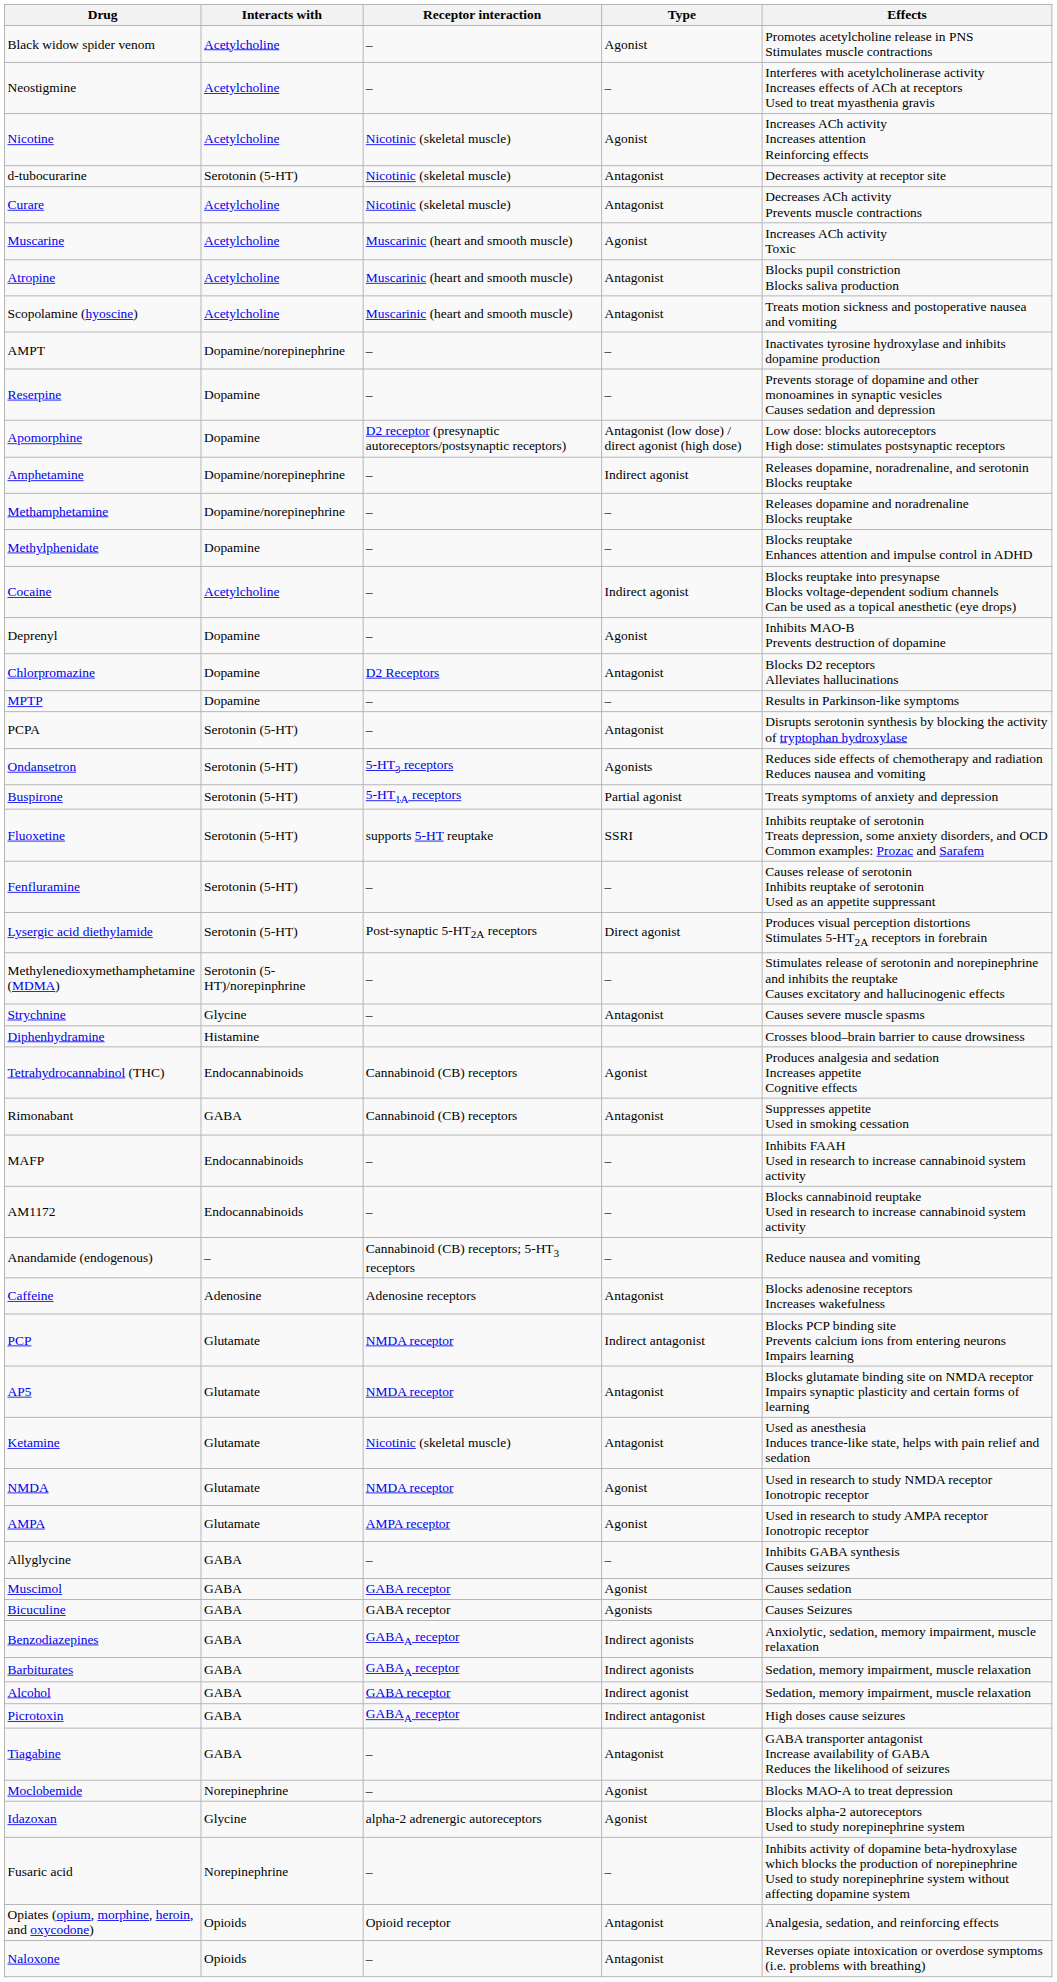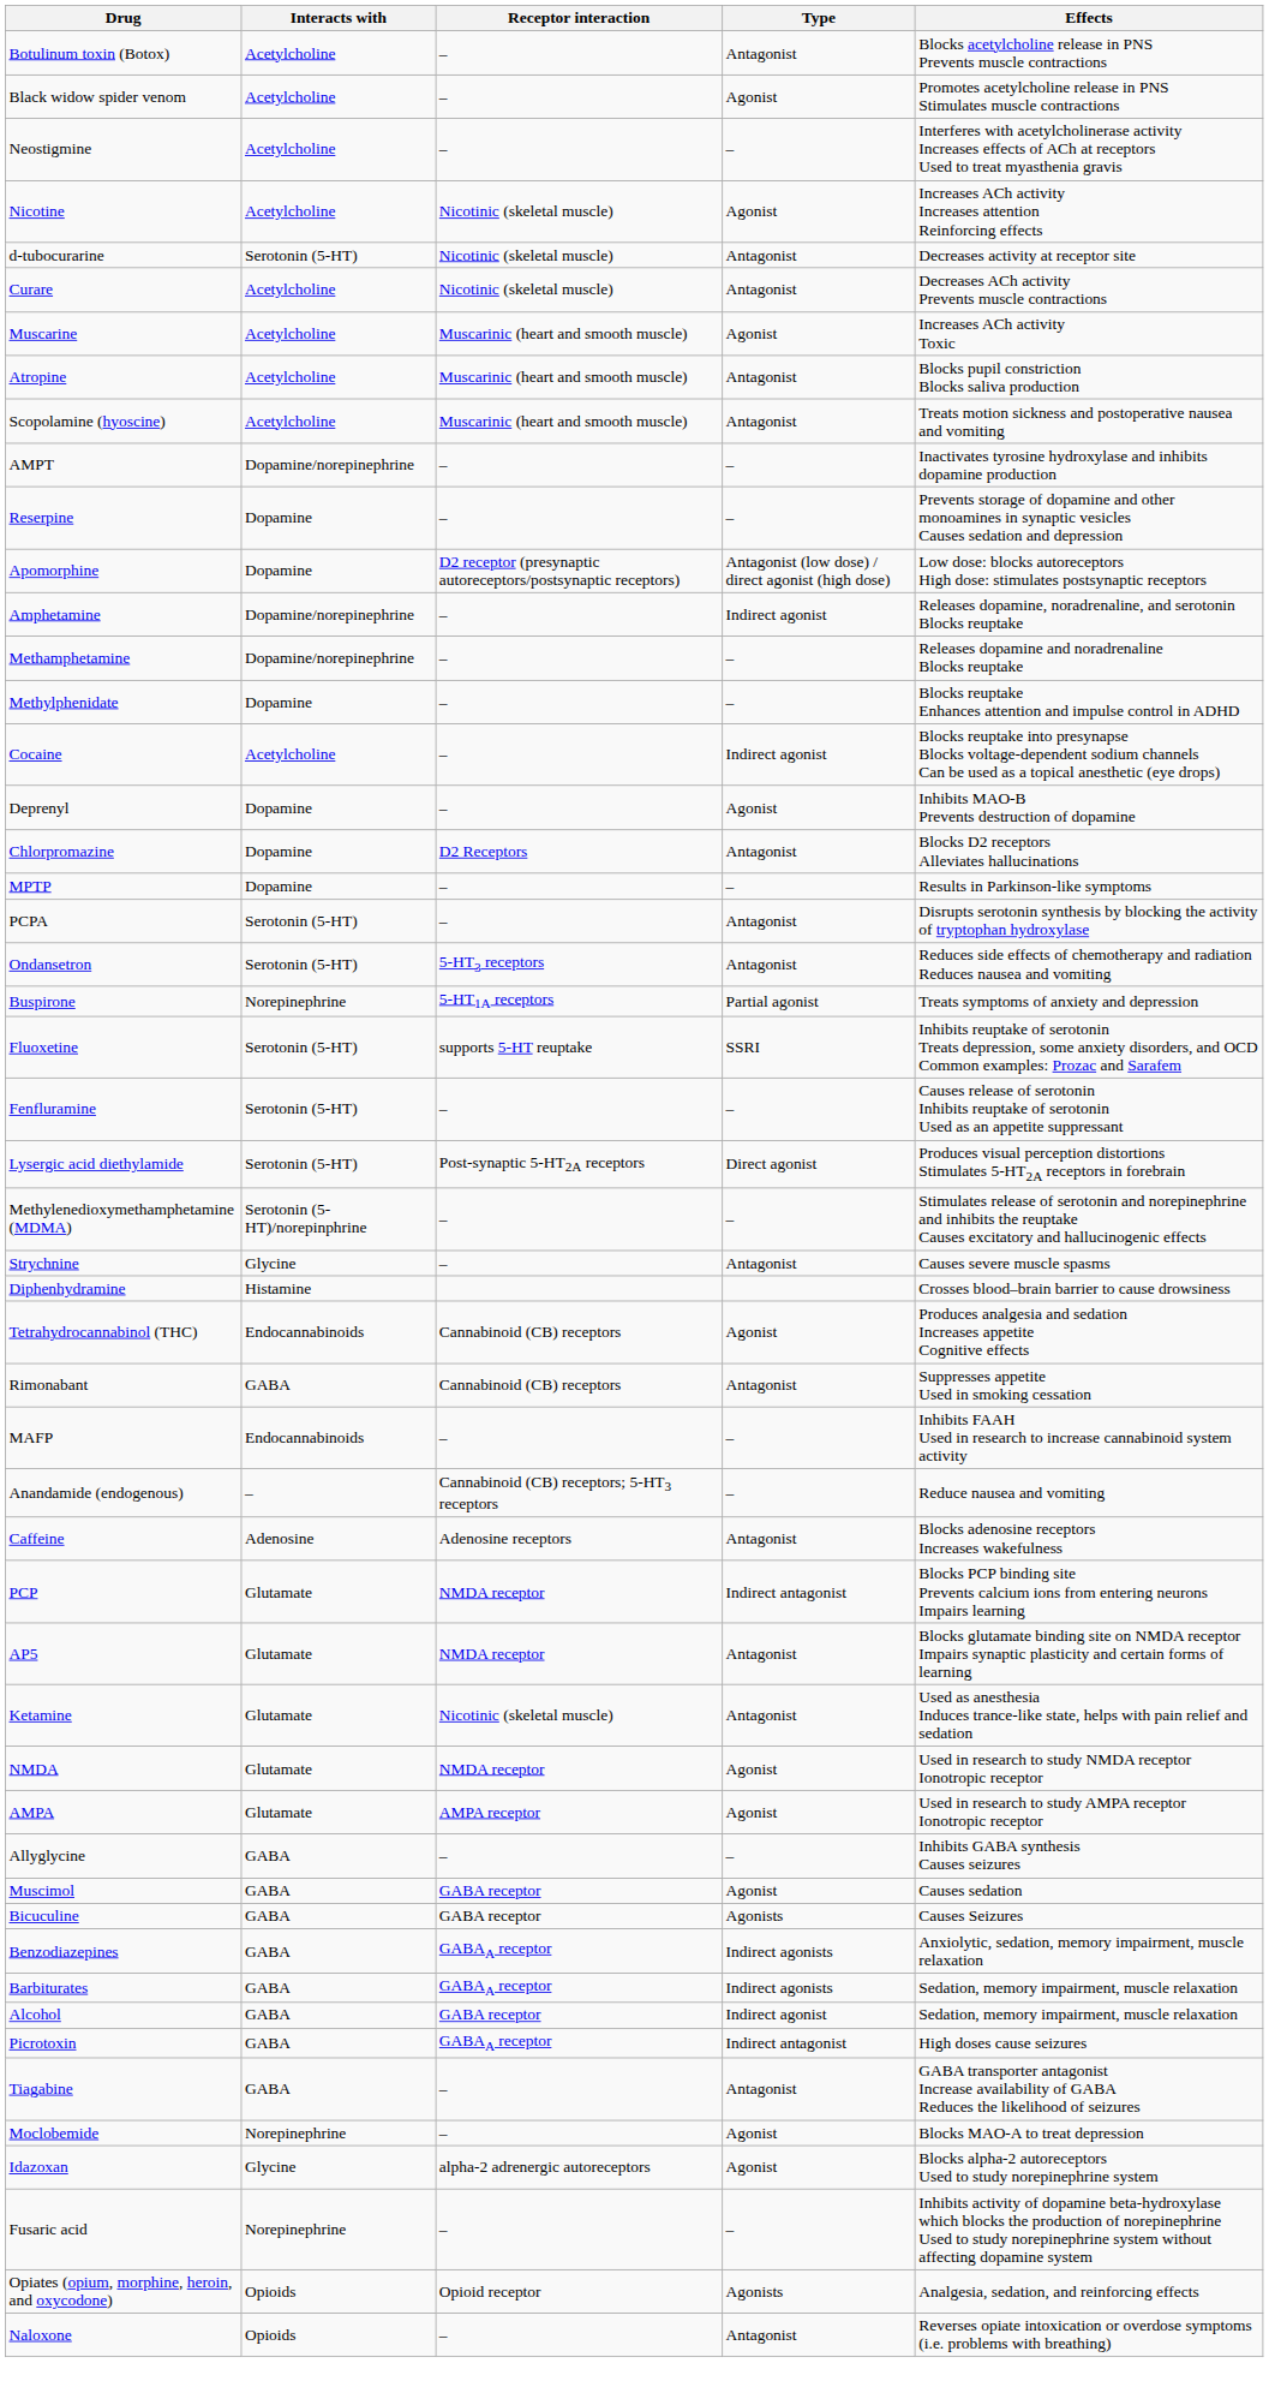+ row: Botulinum toxin (Botox) | Acetylcholine | – | Antagonist | Blocks acetylcholine release in PNS Prevents muscle contractions
Ondansetron | Type: Agonists -> Antagonist
Buspirone | Interacts with: Serotonin (5-HT) -> Norepinephrine
- row: AM1172 | Endocannabinoids | – | – | Blocks cannabinoid reuptake Used in research to increase cannabinoid system activity
Opiates (opium, morphine, heroin, and oxycodone) | Type: Antagonist -> Agonists
